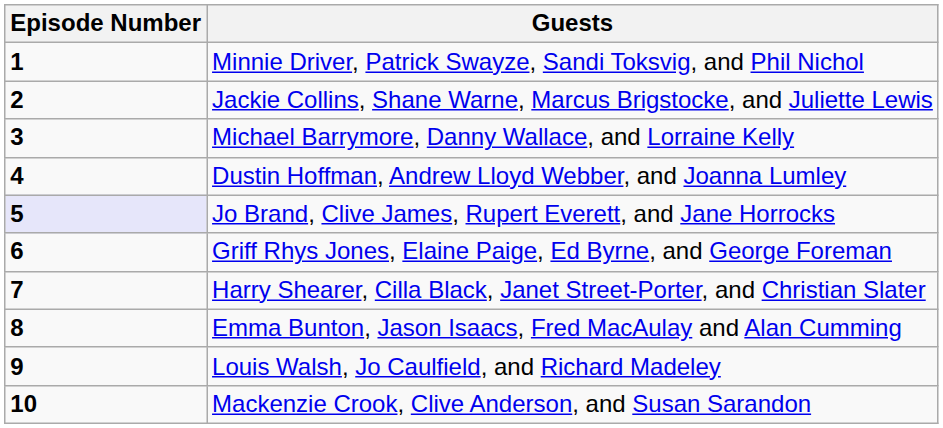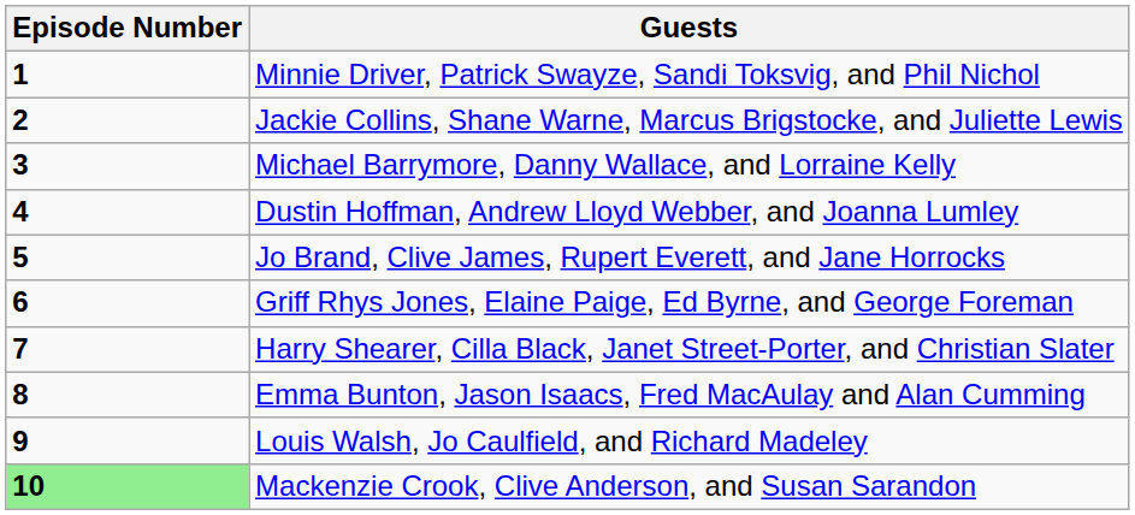Jo Brand, Clive James, Rupert Everett, and Jane Horrocks | Episode Number: lavender background -> no background
Mackenzie Crook, Clive Anderson, and Susan Sarandon | Episode Number: no background -> lightgreen background
